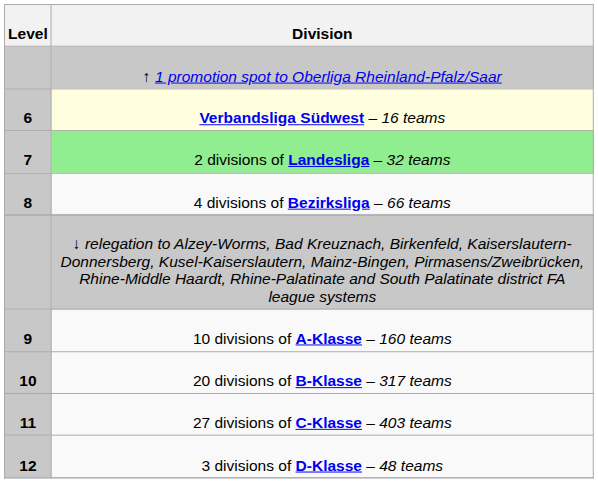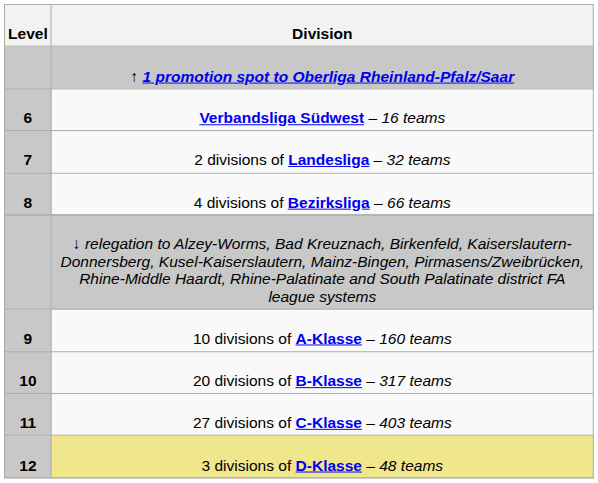↑ 1 promotion spot to Oberliga Rheinland-Pfalz/Saar | Division: normal -> bold
Verbandsliga Südwest – 16 teams | Division: lightyellow background -> no background
2 divisions of Landesliga – 32 teams | Division: lightgreen background -> no background
3 divisions of D-Klasse – 48 teams | Division: no background -> khaki background
